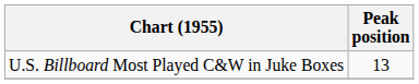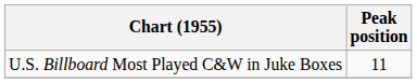U.S. Billboard Most Played C&W in Juke Boxes | Peak position: 13 -> 11
